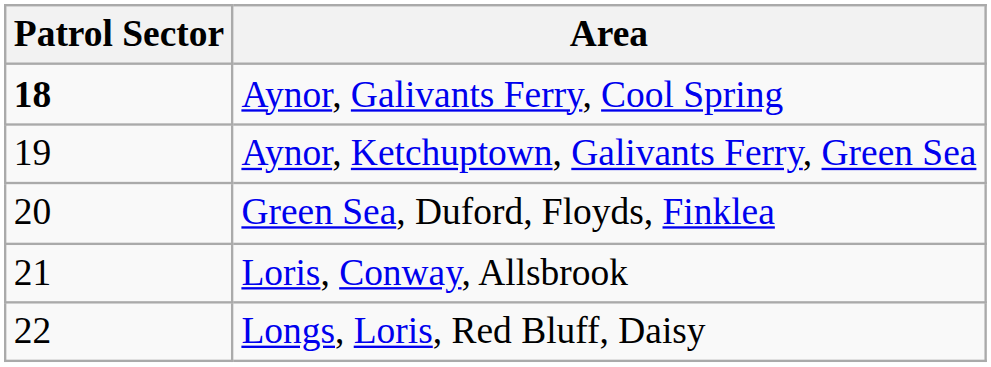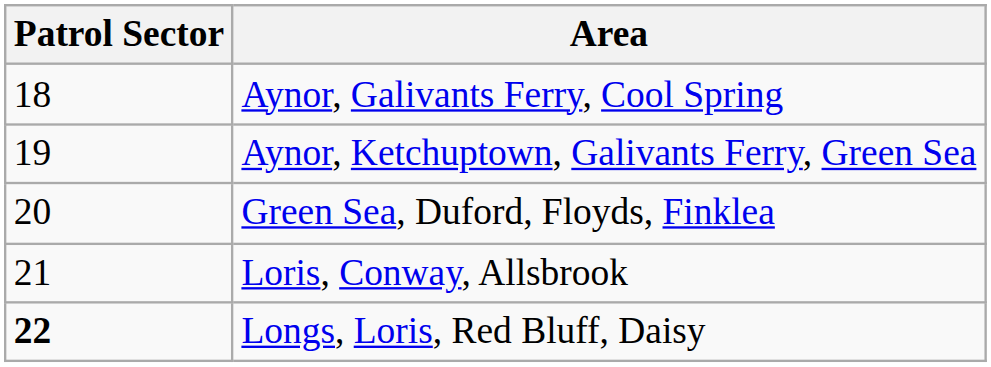Aynor, Galivants Ferry, Cool Spring | Patrol Sector: bold -> normal
Longs, Loris, Red Bluff, Daisy | Patrol Sector: normal -> bold
